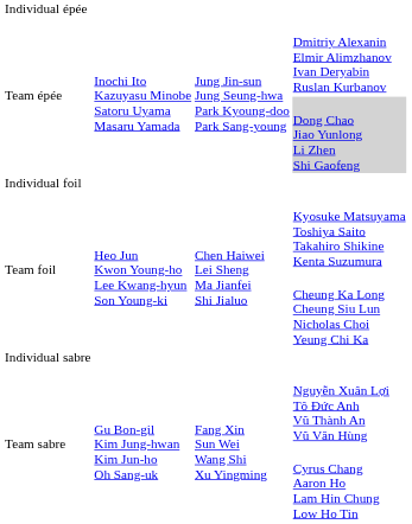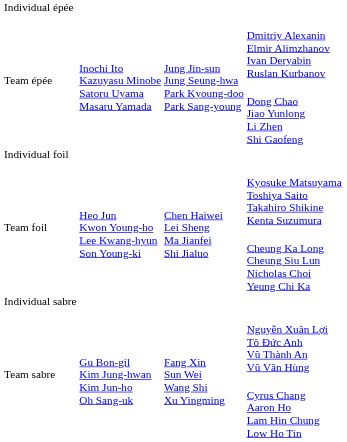Dong Chao Jiao Yunlong Li Zhen Shi Gaofeng | column 4: lightgrey background -> no background
